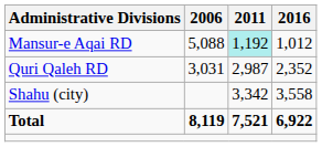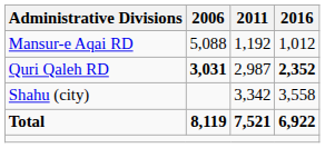Mansur-e Aqai RD | 2011: paleturquoise background -> no background
Quri Qaleh RD | 2006: normal -> bold
Quri Qaleh RD | 2016: normal -> bold
